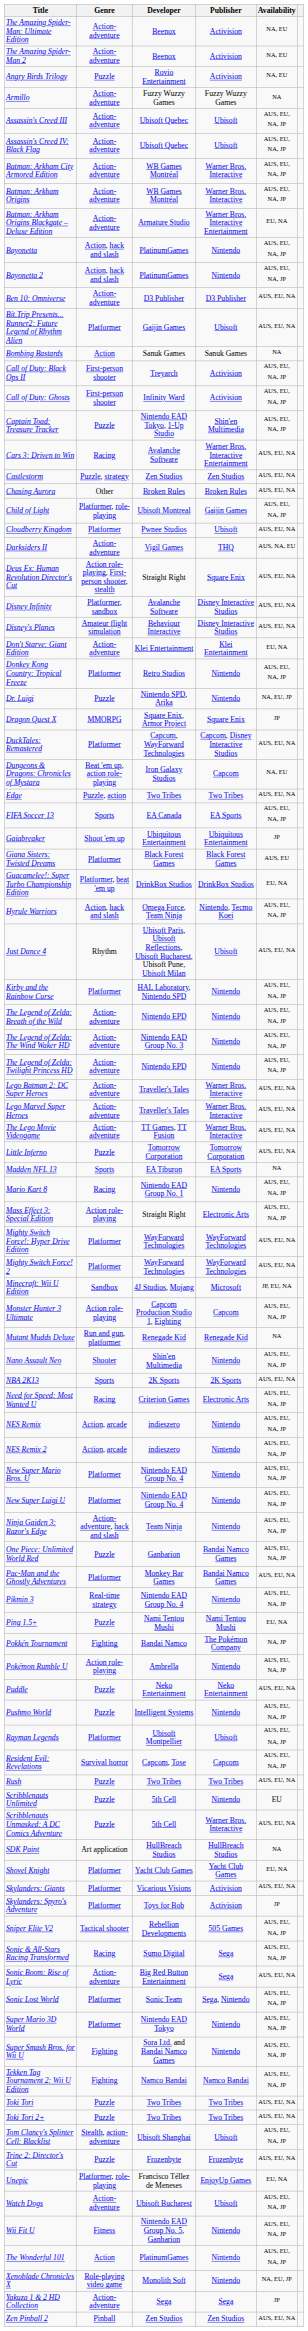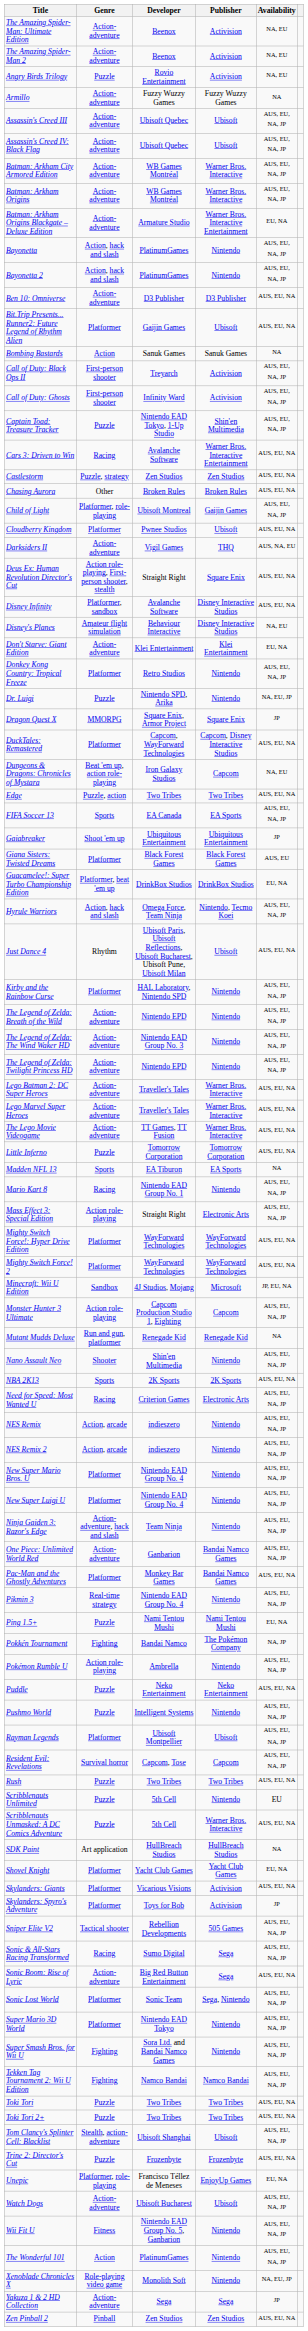Disney's Planes | Availability: AUS, EU, NA -> NA, EU
One Piece: Unlimited World Red | Genre: Puzzle -> Action-adventure
